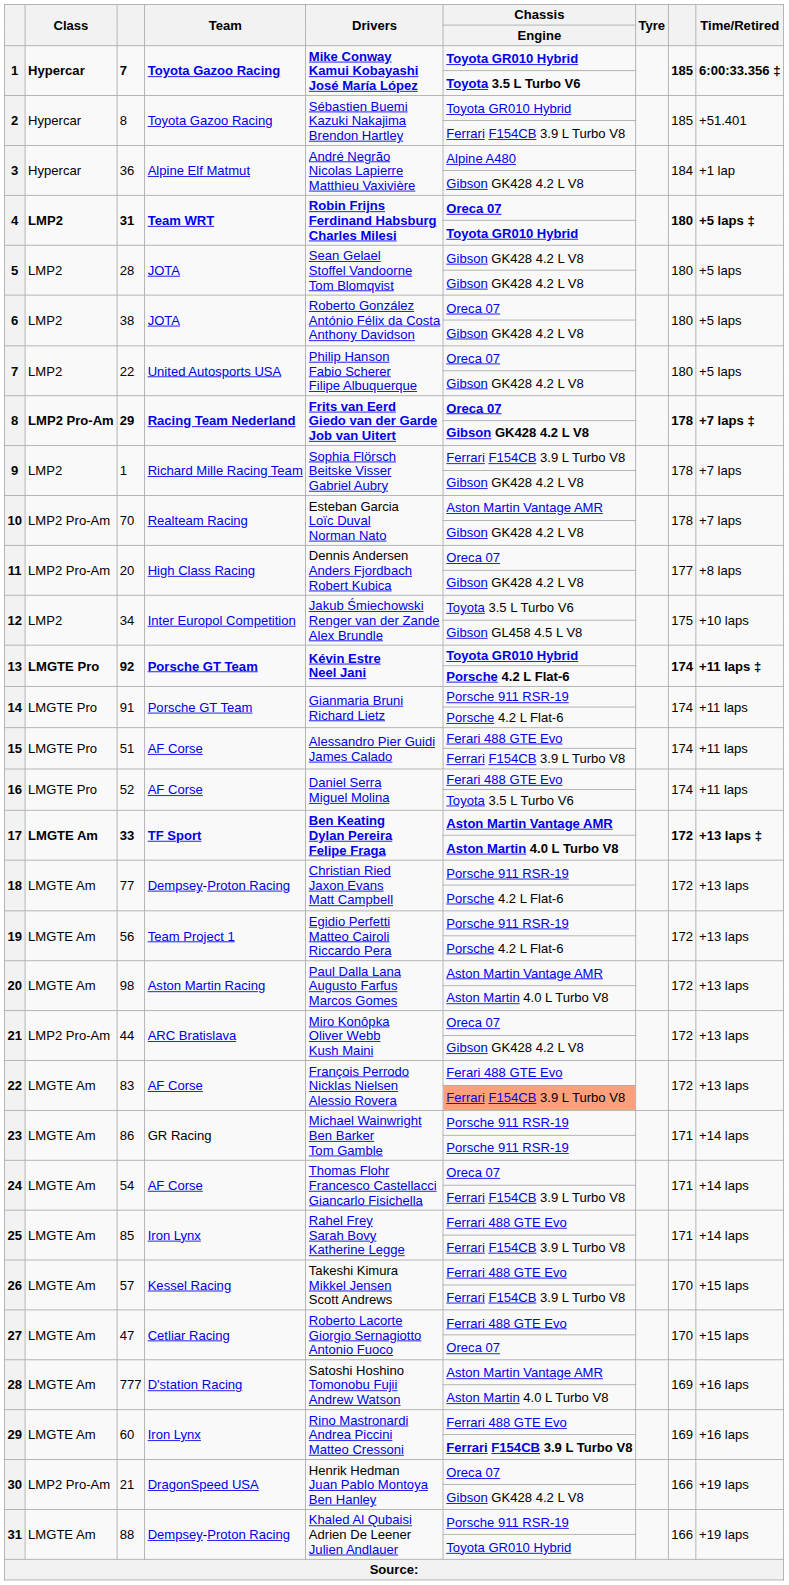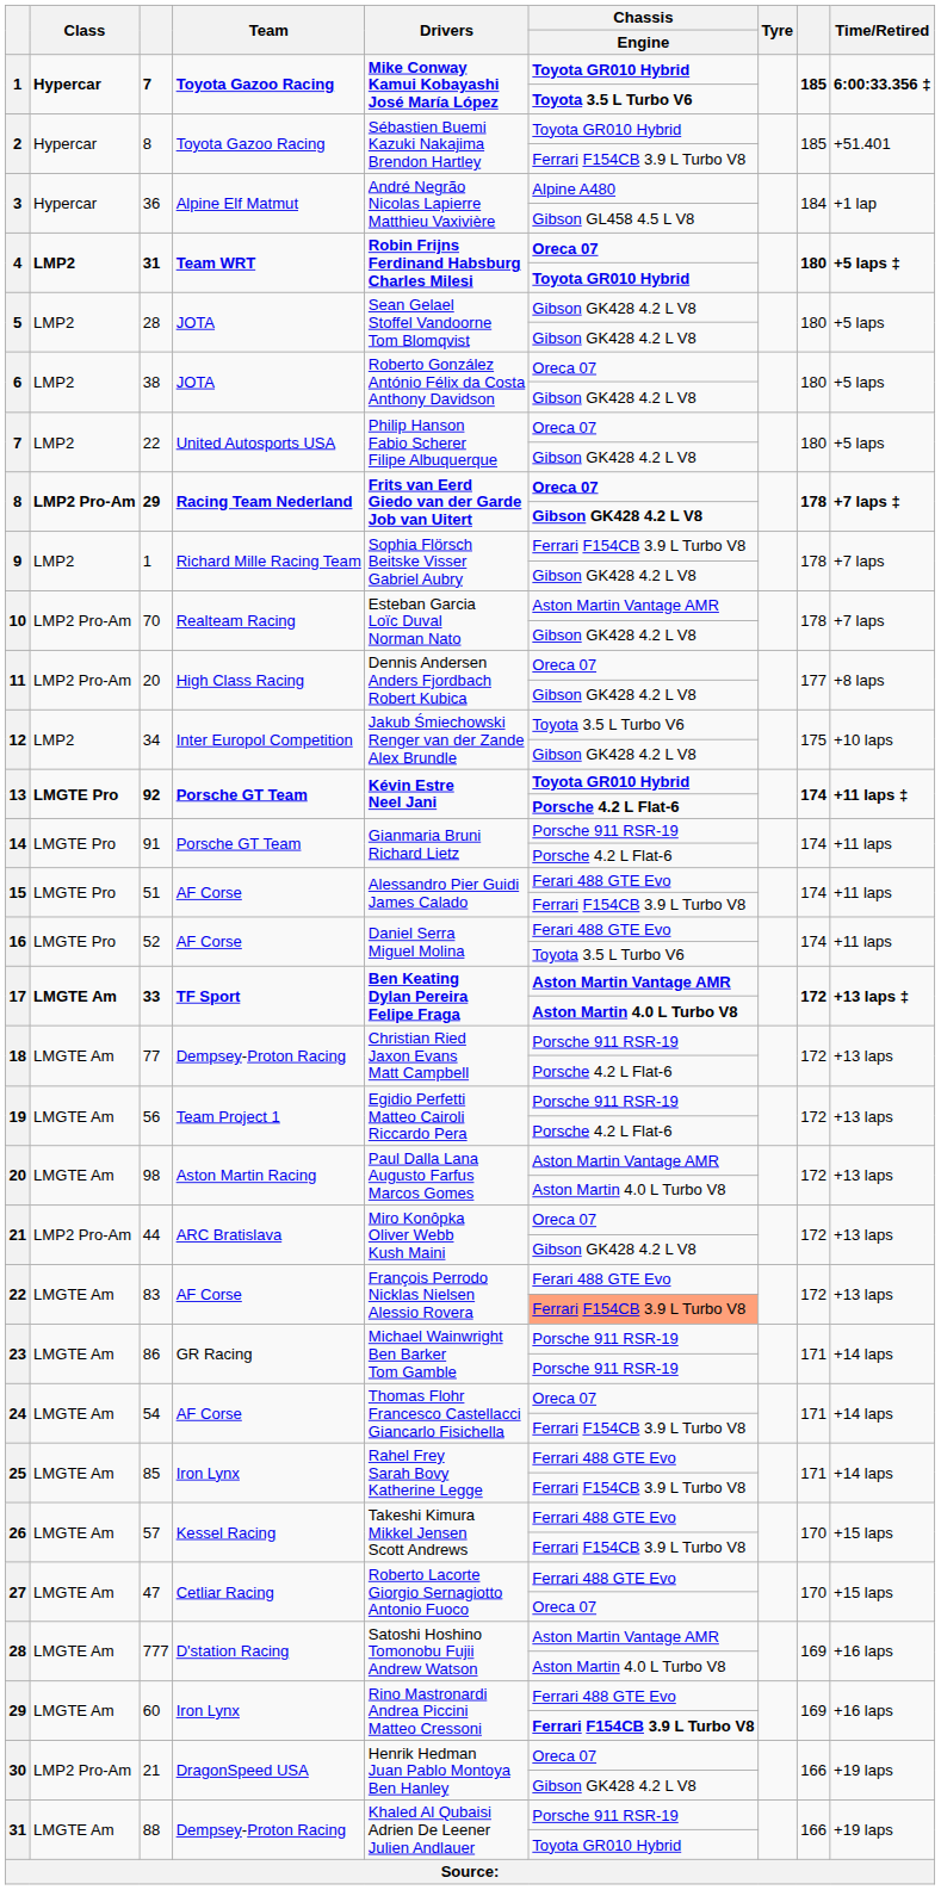row 8 | Chassis / Engine: Gibson GK428 4.2 L V8 -> Gibson GL458 4.5 L V8
row 26 | Chassis / Engine: Gibson GL458 4.5 L V8 -> Gibson GK428 4.2 L V8
